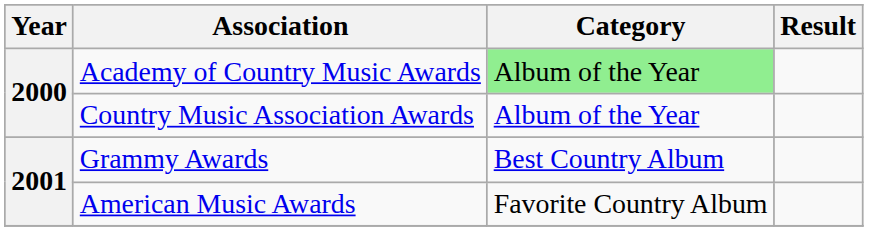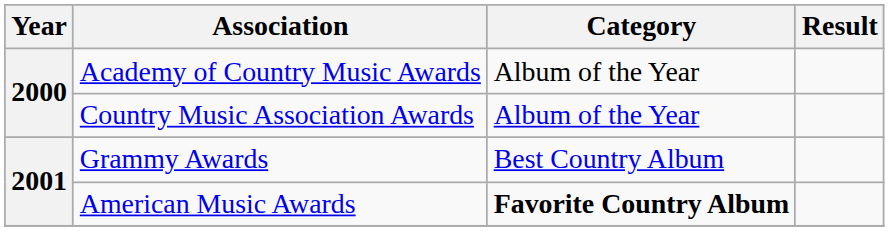Academy of Country Music Awards | Category: lightgreen background -> no background
American Music Awards | Category: normal -> bold
